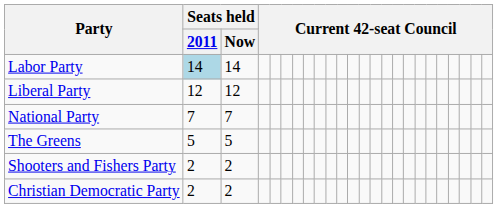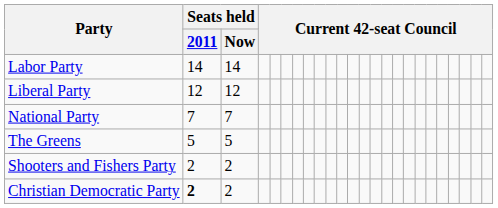Labor Party | Seats held / 2011: lightblue background -> no background
Christian Democratic Party | Seats held / 2011: normal -> bold
